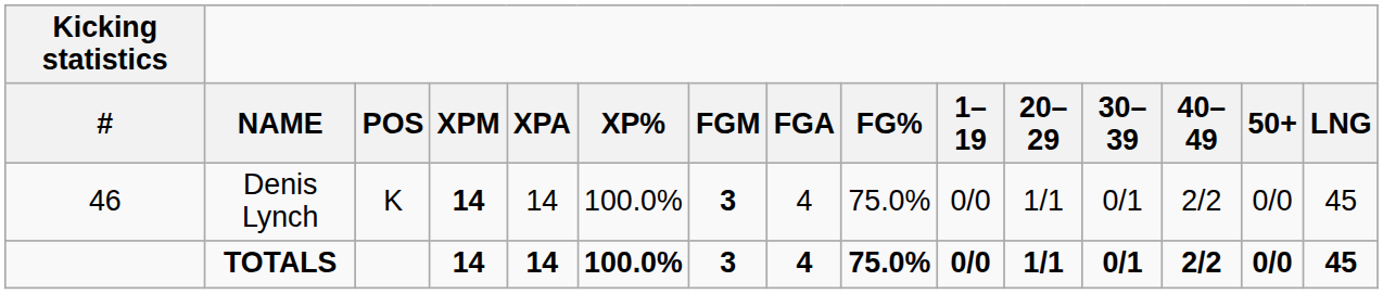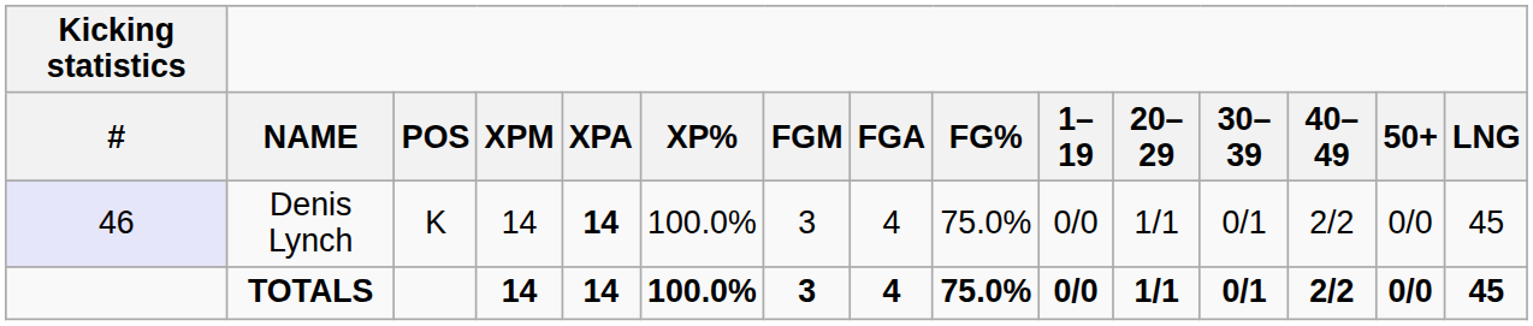Denis Lynch | Kicking statistics / #: no background -> lavender background
Denis Lynch | XPM: bold -> normal
Denis Lynch | XPA: normal -> bold
Denis Lynch | FGM: bold -> normal
